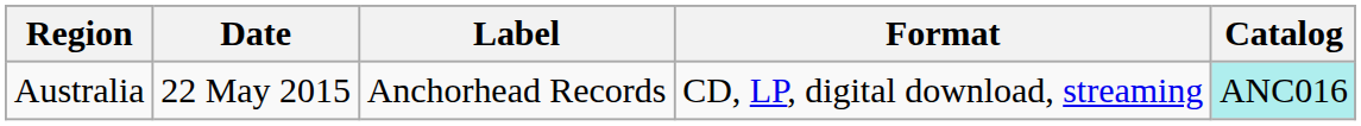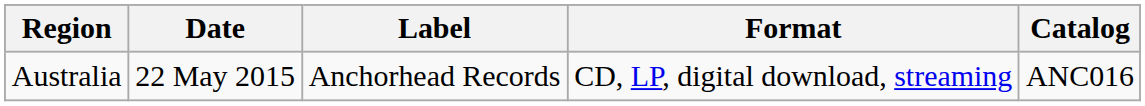Australia | Catalog: paleturquoise background -> no background
